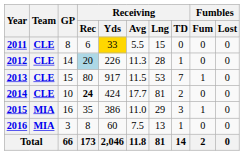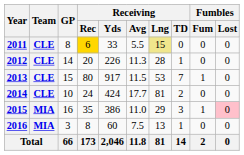2011 | Receiving / Rec: no background -> gold background
2011 | Receiving / Yds: gold background -> no background
2011 | Receiving / Lng: no background -> khaki background
2012 | Receiving / Rec: lightblue background -> no background
2014 | Receiving / Rec: bold -> normal
2015 | Fumbles / Lost: no background -> pink background
